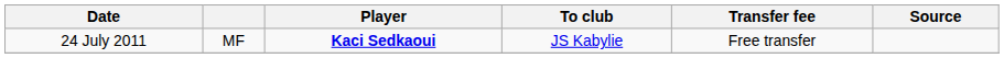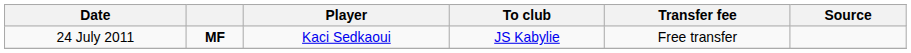24 July 2011 | column 2: normal -> bold
24 July 2011 | Player: bold -> normal
